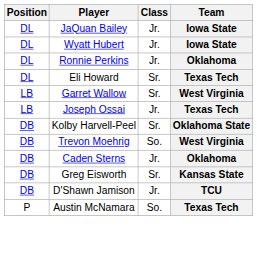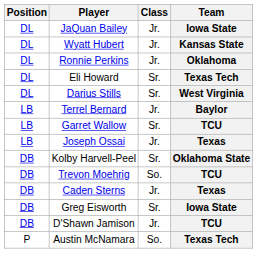Wyatt Hubert | Team: Iowa State -> Kansas State
+ row: DL | Darius Stills | Sr. | West Virginia
+ row: LB | Terrel Bernard | Jr. | Baylor
Garret Wallow | Team: West Virginia -> TCU
Joseph Ossai | Team: Texas Tech -> Texas
Trevon Moehrig | Team: West Virginia -> TCU
Caden Sterns | Team: Oklahoma -> Texas
Greg Eisworth | Team: Kansas State -> Iowa State
